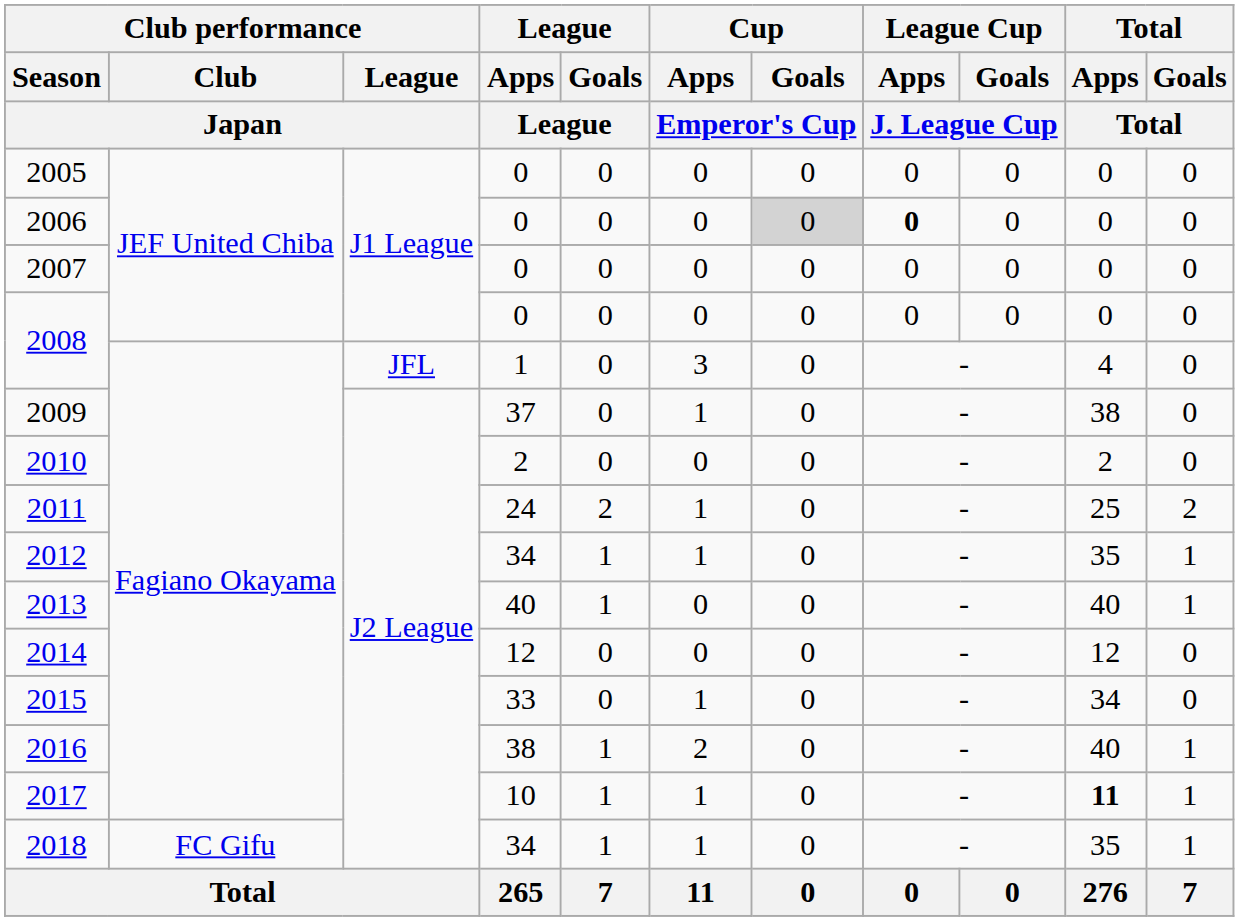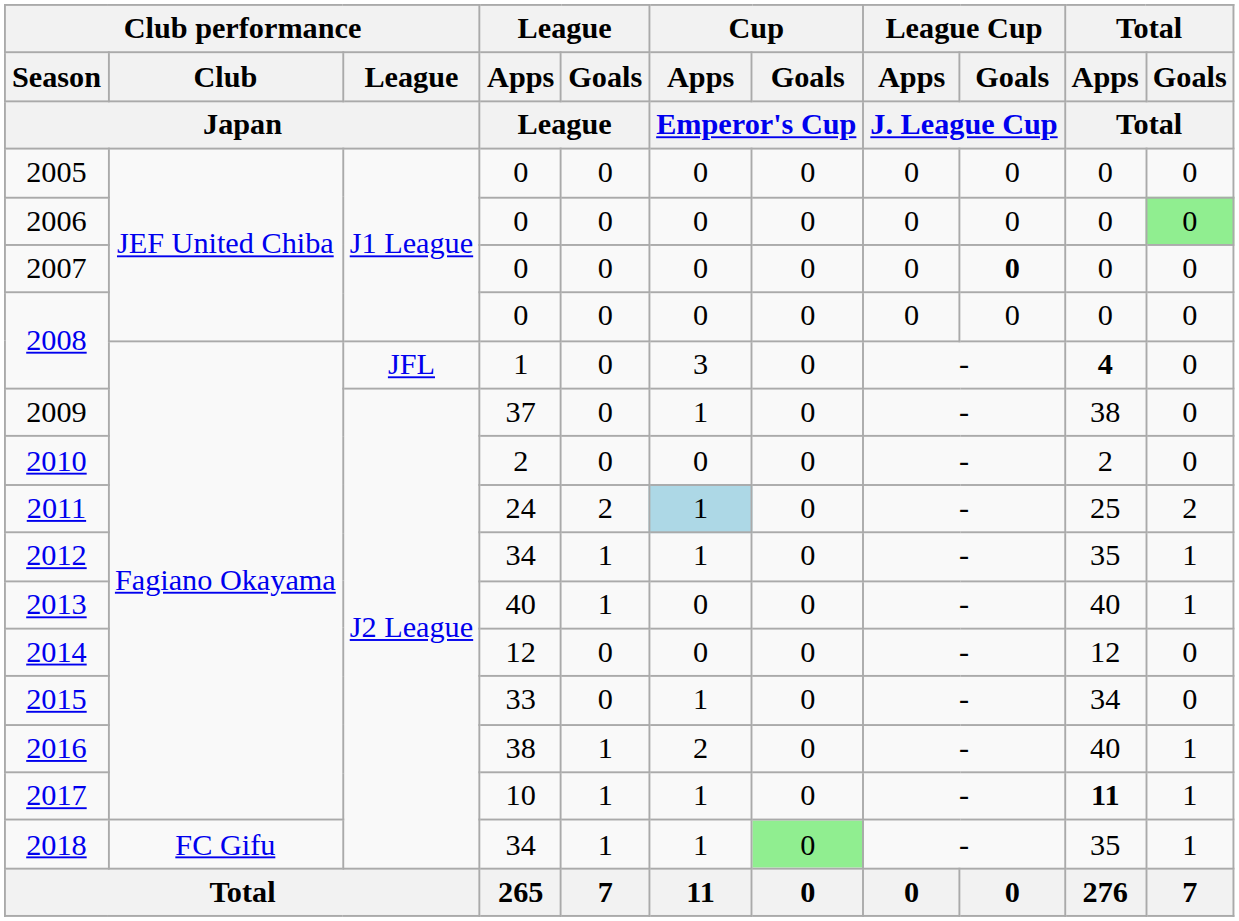2006 | Cup / Goals / Emperor's Cup: lightgrey background -> no background
2006 | League Cup / Apps / J. League Cup: bold -> normal
2006 | Total / Goals / Total: no background -> lightgreen background
2007 | League Cup / Goals / J. League Cup: normal -> bold
2008 / 1 | Total / Apps / Total: normal -> bold
2011 | Cup / Apps / Emperor's Cup: no background -> lightblue background
2018 | Cup / Goals / Emperor's Cup: no background -> lightgreen background
